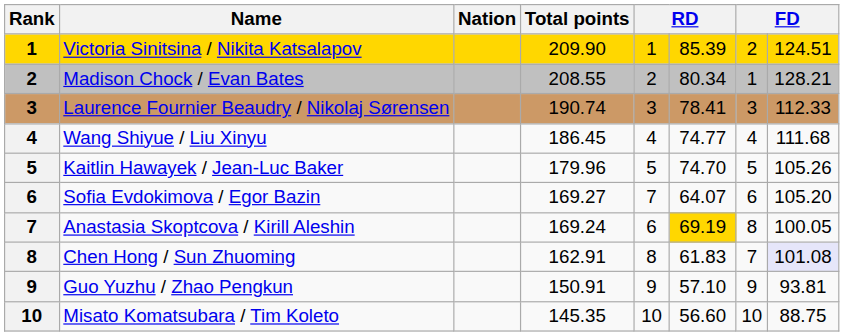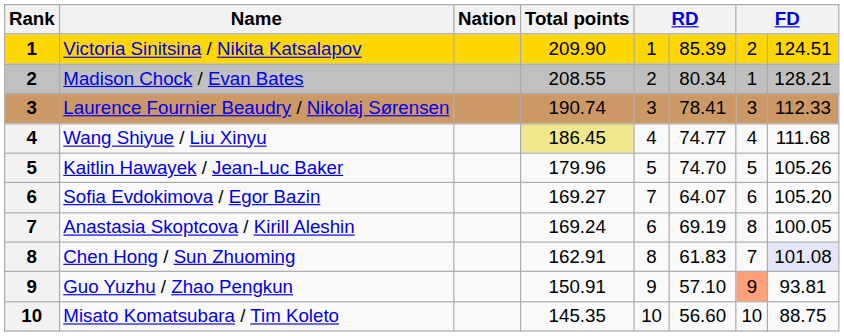Wang Shiyue / Liu Xinyu | Total points: no background -> khaki background
Anastasia Skoptcova / Kirill Aleshin | column 6: gold background -> no background
Guo Yuzhu / Zhao Pengkun | column 7: no background -> lightsalmon background
